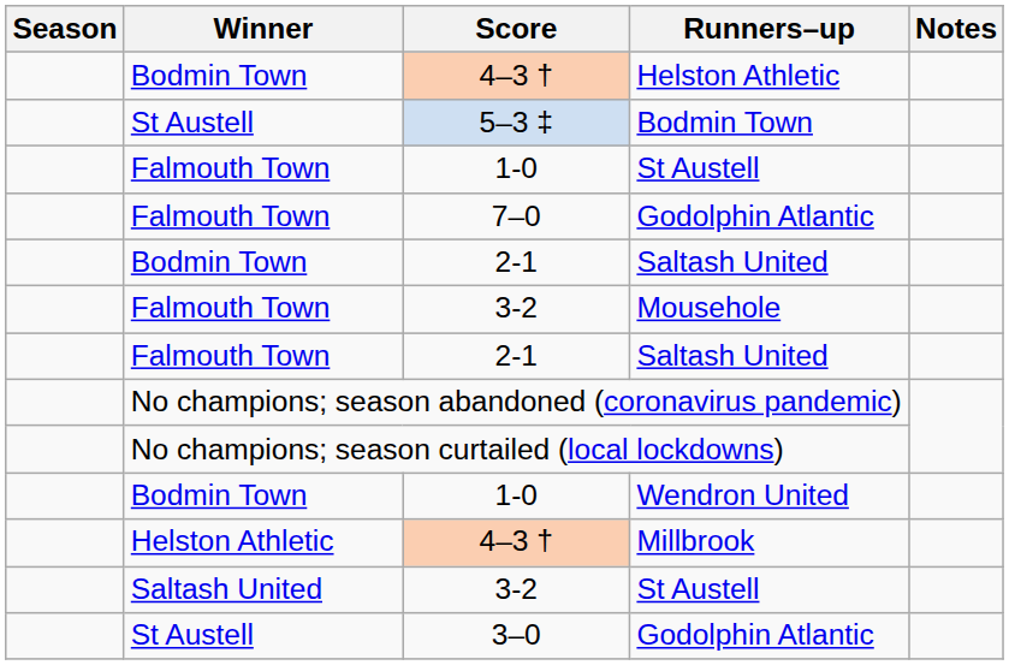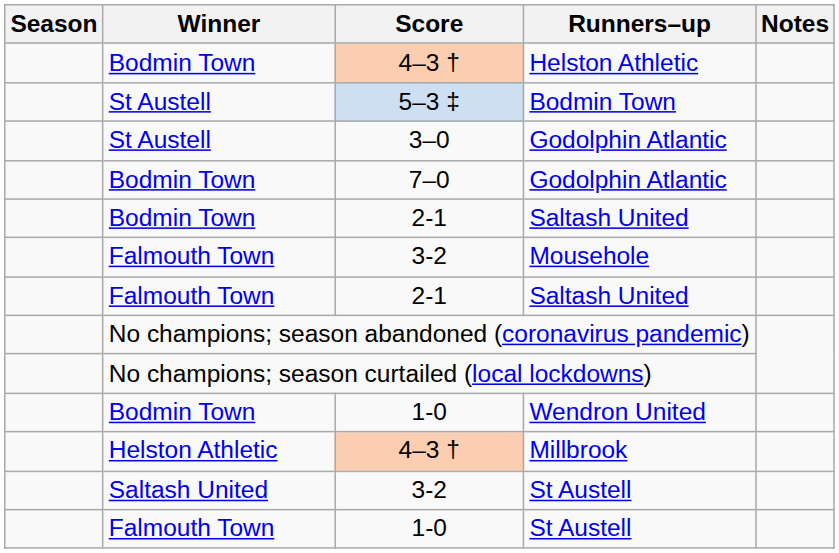rows swapped: 3–0 / Godolphin Atlantic <-> 1-0 / St Austell
7–0 / Godolphin Atlantic | Winner: Falmouth Town -> Bodmin Town
